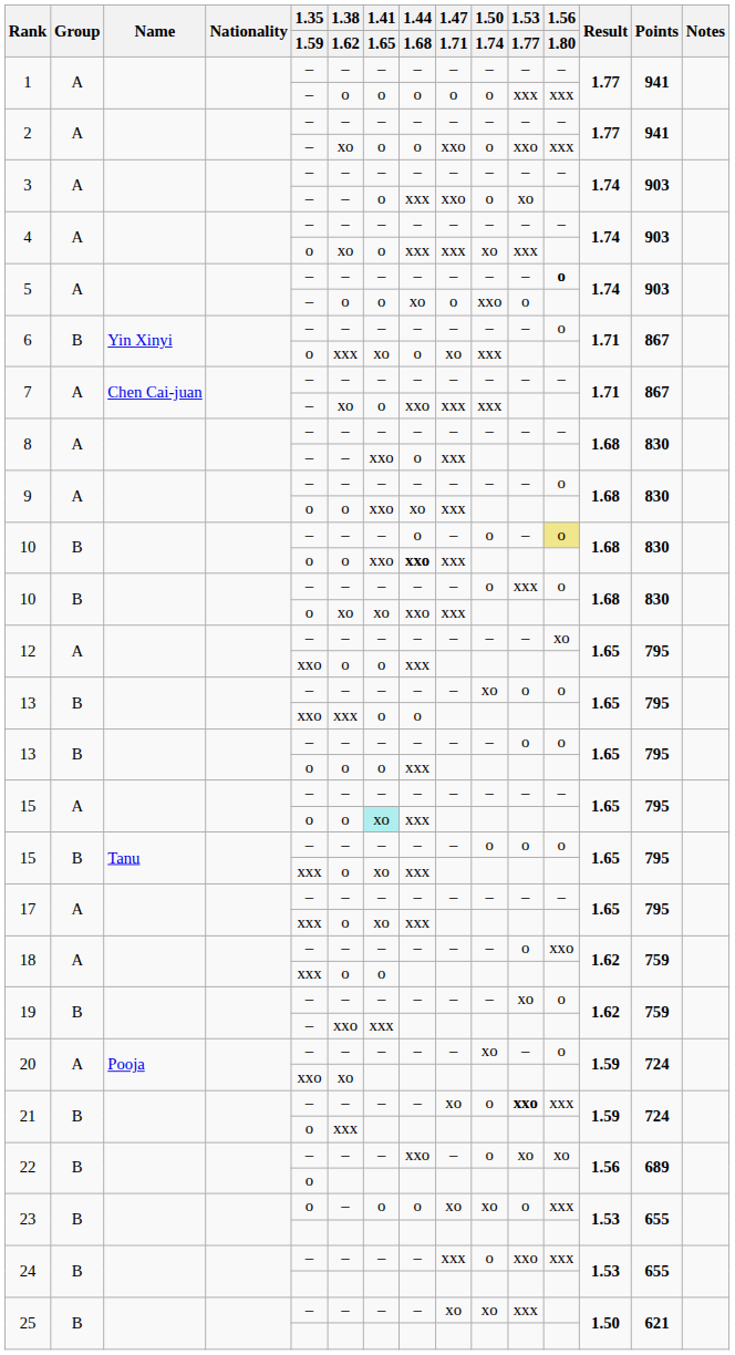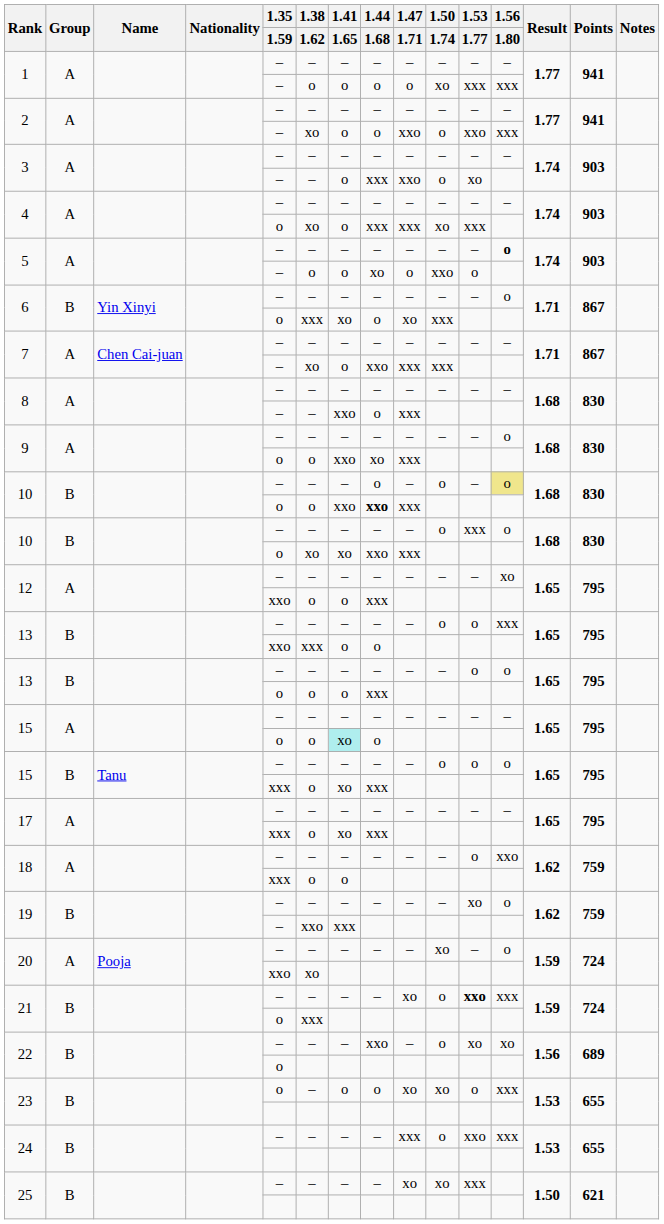row 4 | 1.50 / 1.74: o -> xo
row 27 | 1.50 / 1.74: xo -> o
row 27 | 1.56 / 1.80: o -> xxx
row 32 | 1.44 / 1.68: xxx -> o
